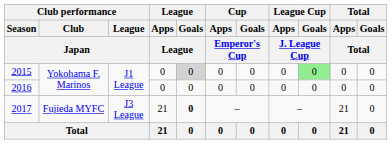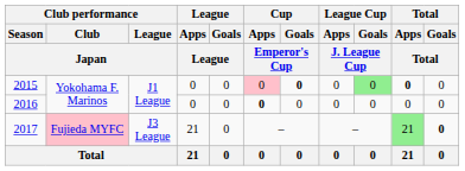2015 | League / Goals / League: lightgrey background -> no background
2015 | Cup / Apps / Emperor's Cup: no background -> pink background
2015 | Cup / Goals / Emperor's Cup: normal -> bold
2015 | Total / Apps / Total: normal -> bold
2016 | Cup / Apps / Emperor's Cup: normal -> bold
2017 | Club performance / Club / Japan: no background -> pink background
2017 | League / Goals / League: bold -> normal
2017 | Total / Apps / Total: no background -> lightgreen background
2017 | Total / Goals / Total: normal -> bold
